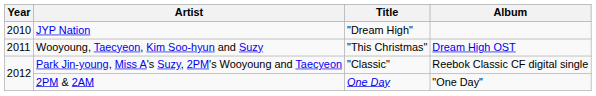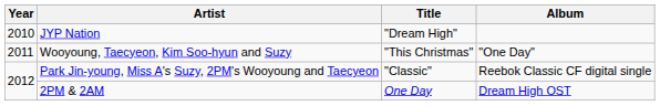Wooyoung, Taecyeon, Kim Soo-hyun and Suzy | Album: Dream High OST -> "One Day"
2PM & 2AM | Album: "One Day" -> Dream High OST
